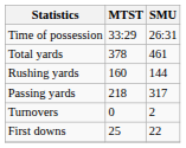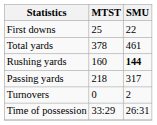rows swapped: First downs <-> Time of possession
Rushing yards | SMU: normal -> bold
